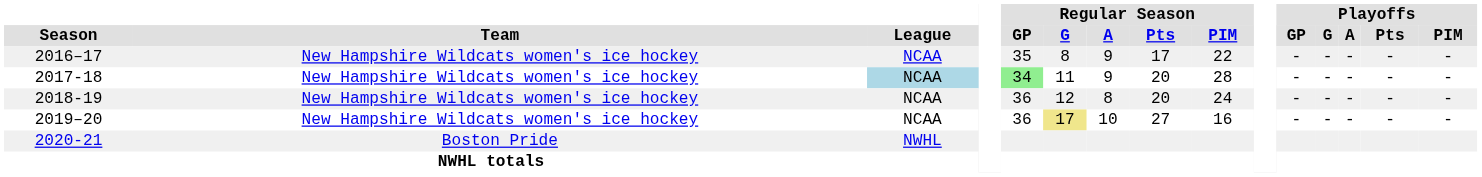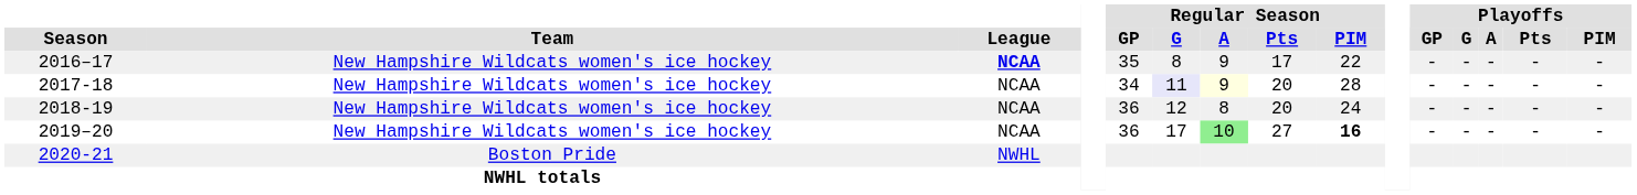2016–17 | League: normal -> bold
2017-18 | League: lightblue background -> no background
2017-18 | Regular Season / GP: lightgreen background -> no background
2017-18 | Regular Season / G: no background -> lavender background
2017-18 | Regular Season / A: no background -> lightyellow background
2019–20 | Regular Season / G: khaki background -> no background
2019–20 | Regular Season / A: no background -> lightgreen background
2019–20 | Regular Season / PIM: normal -> bold
